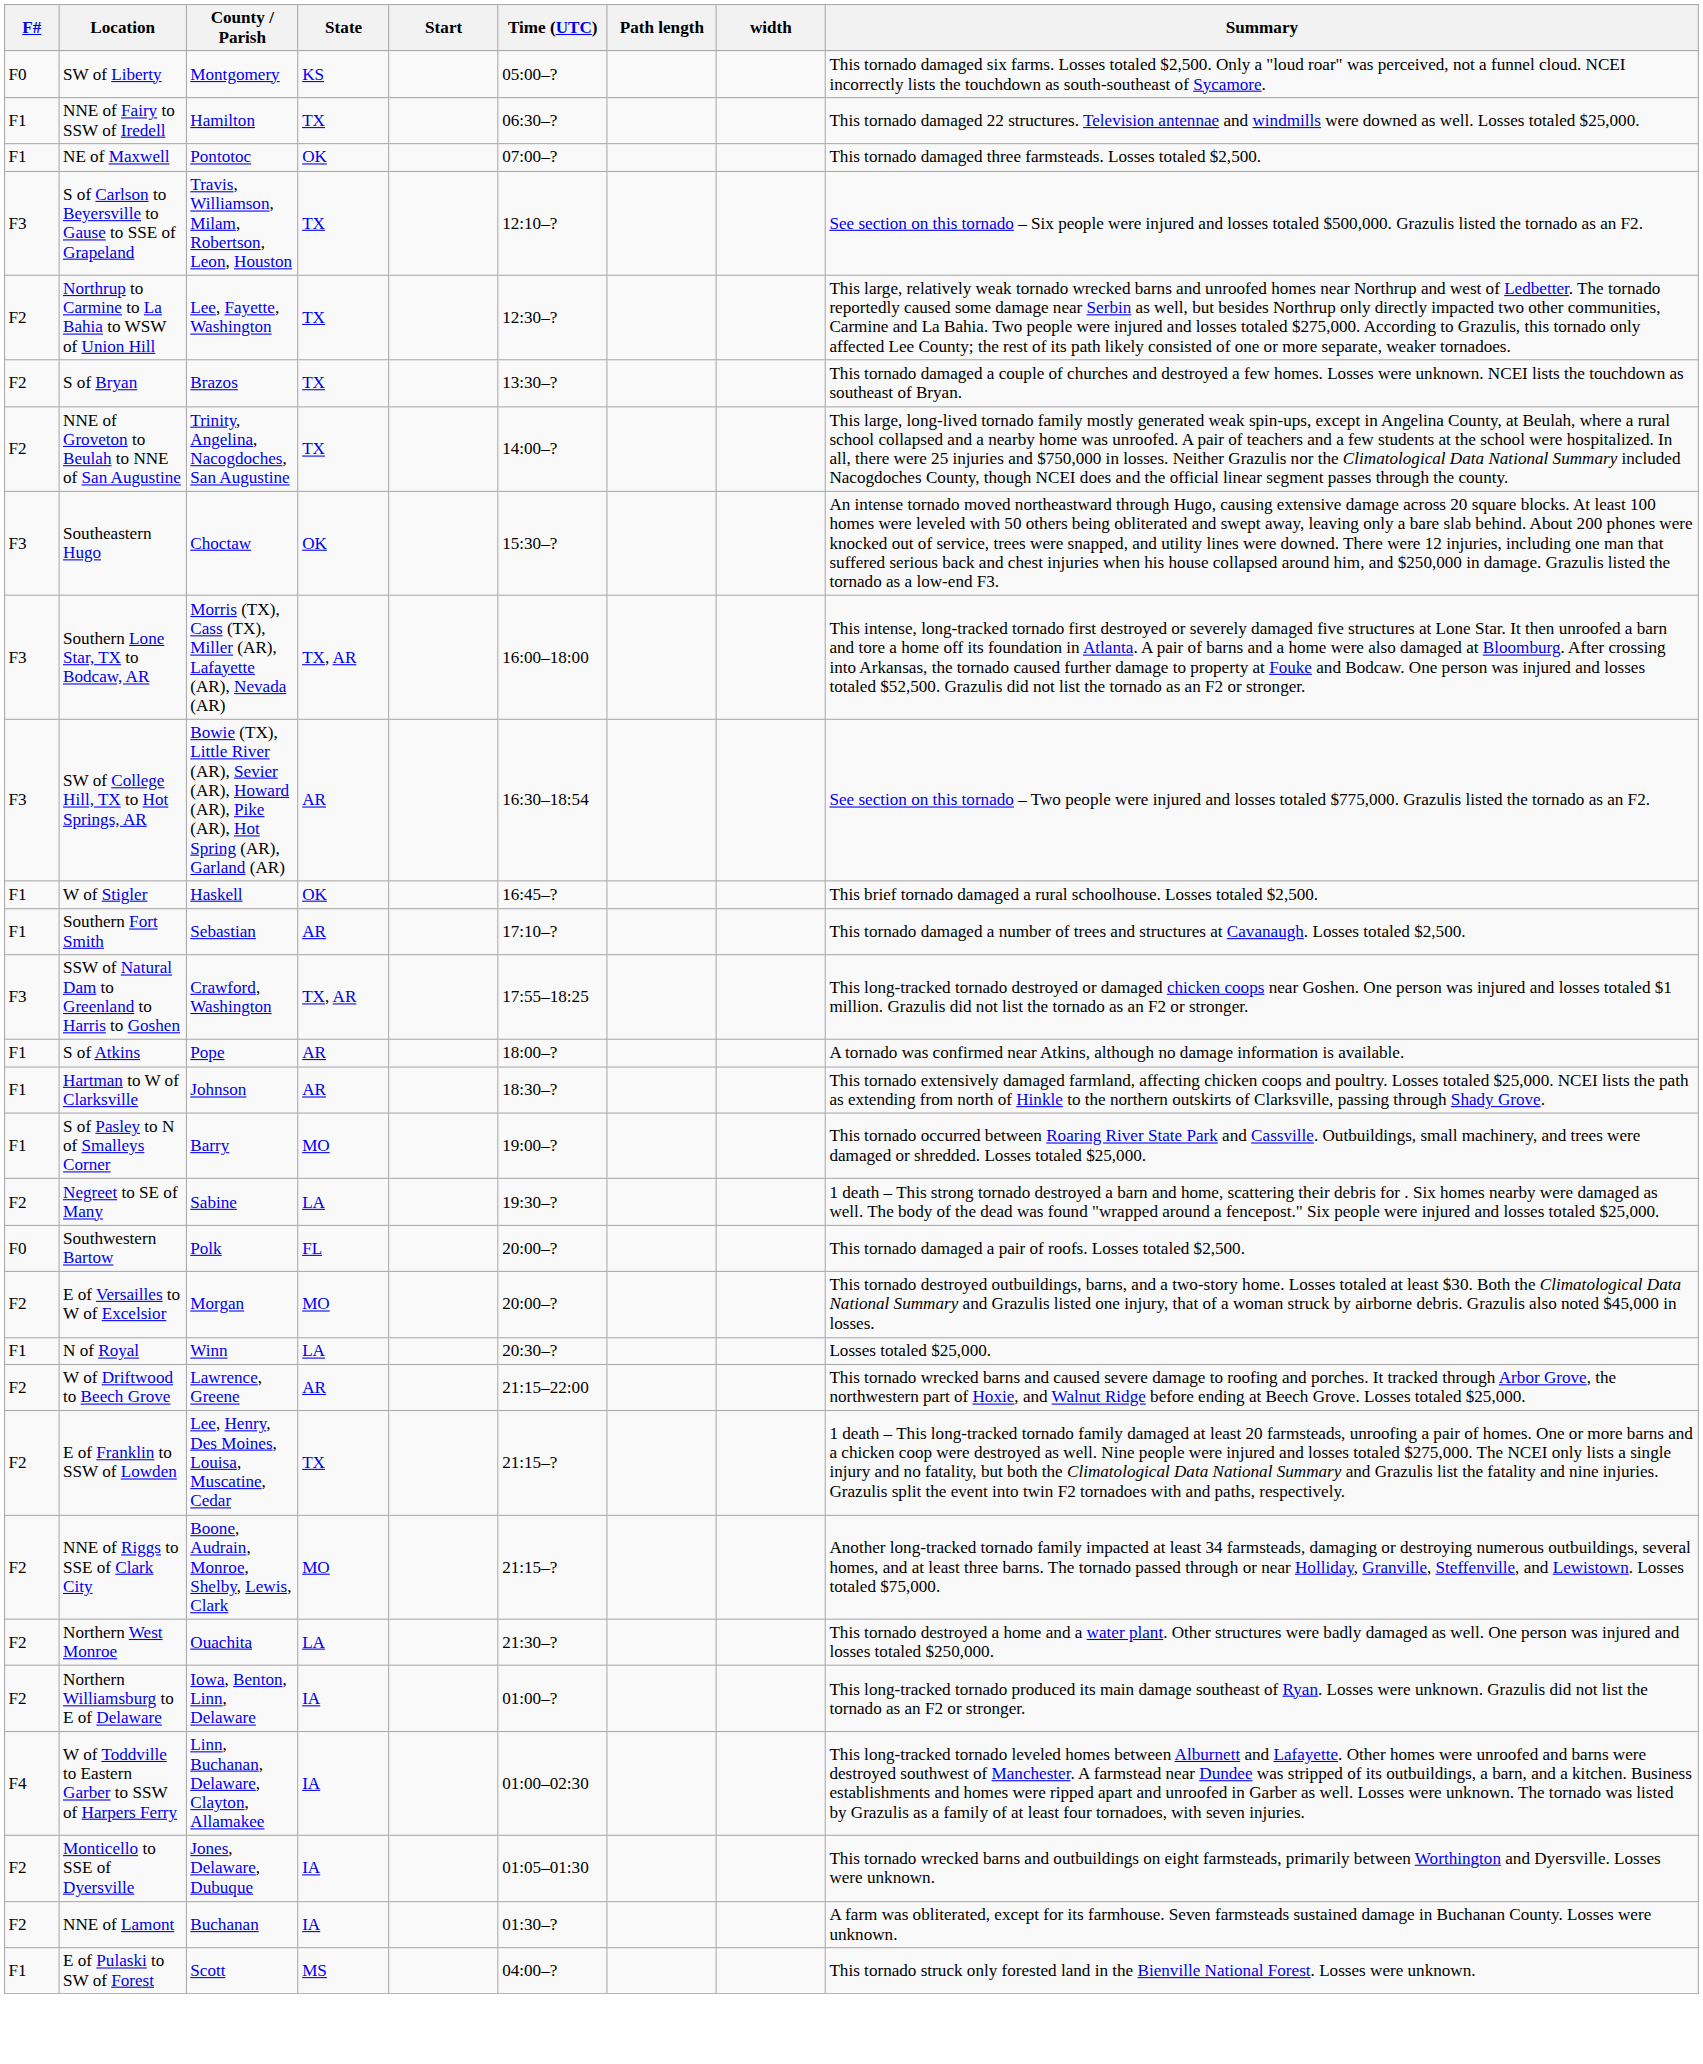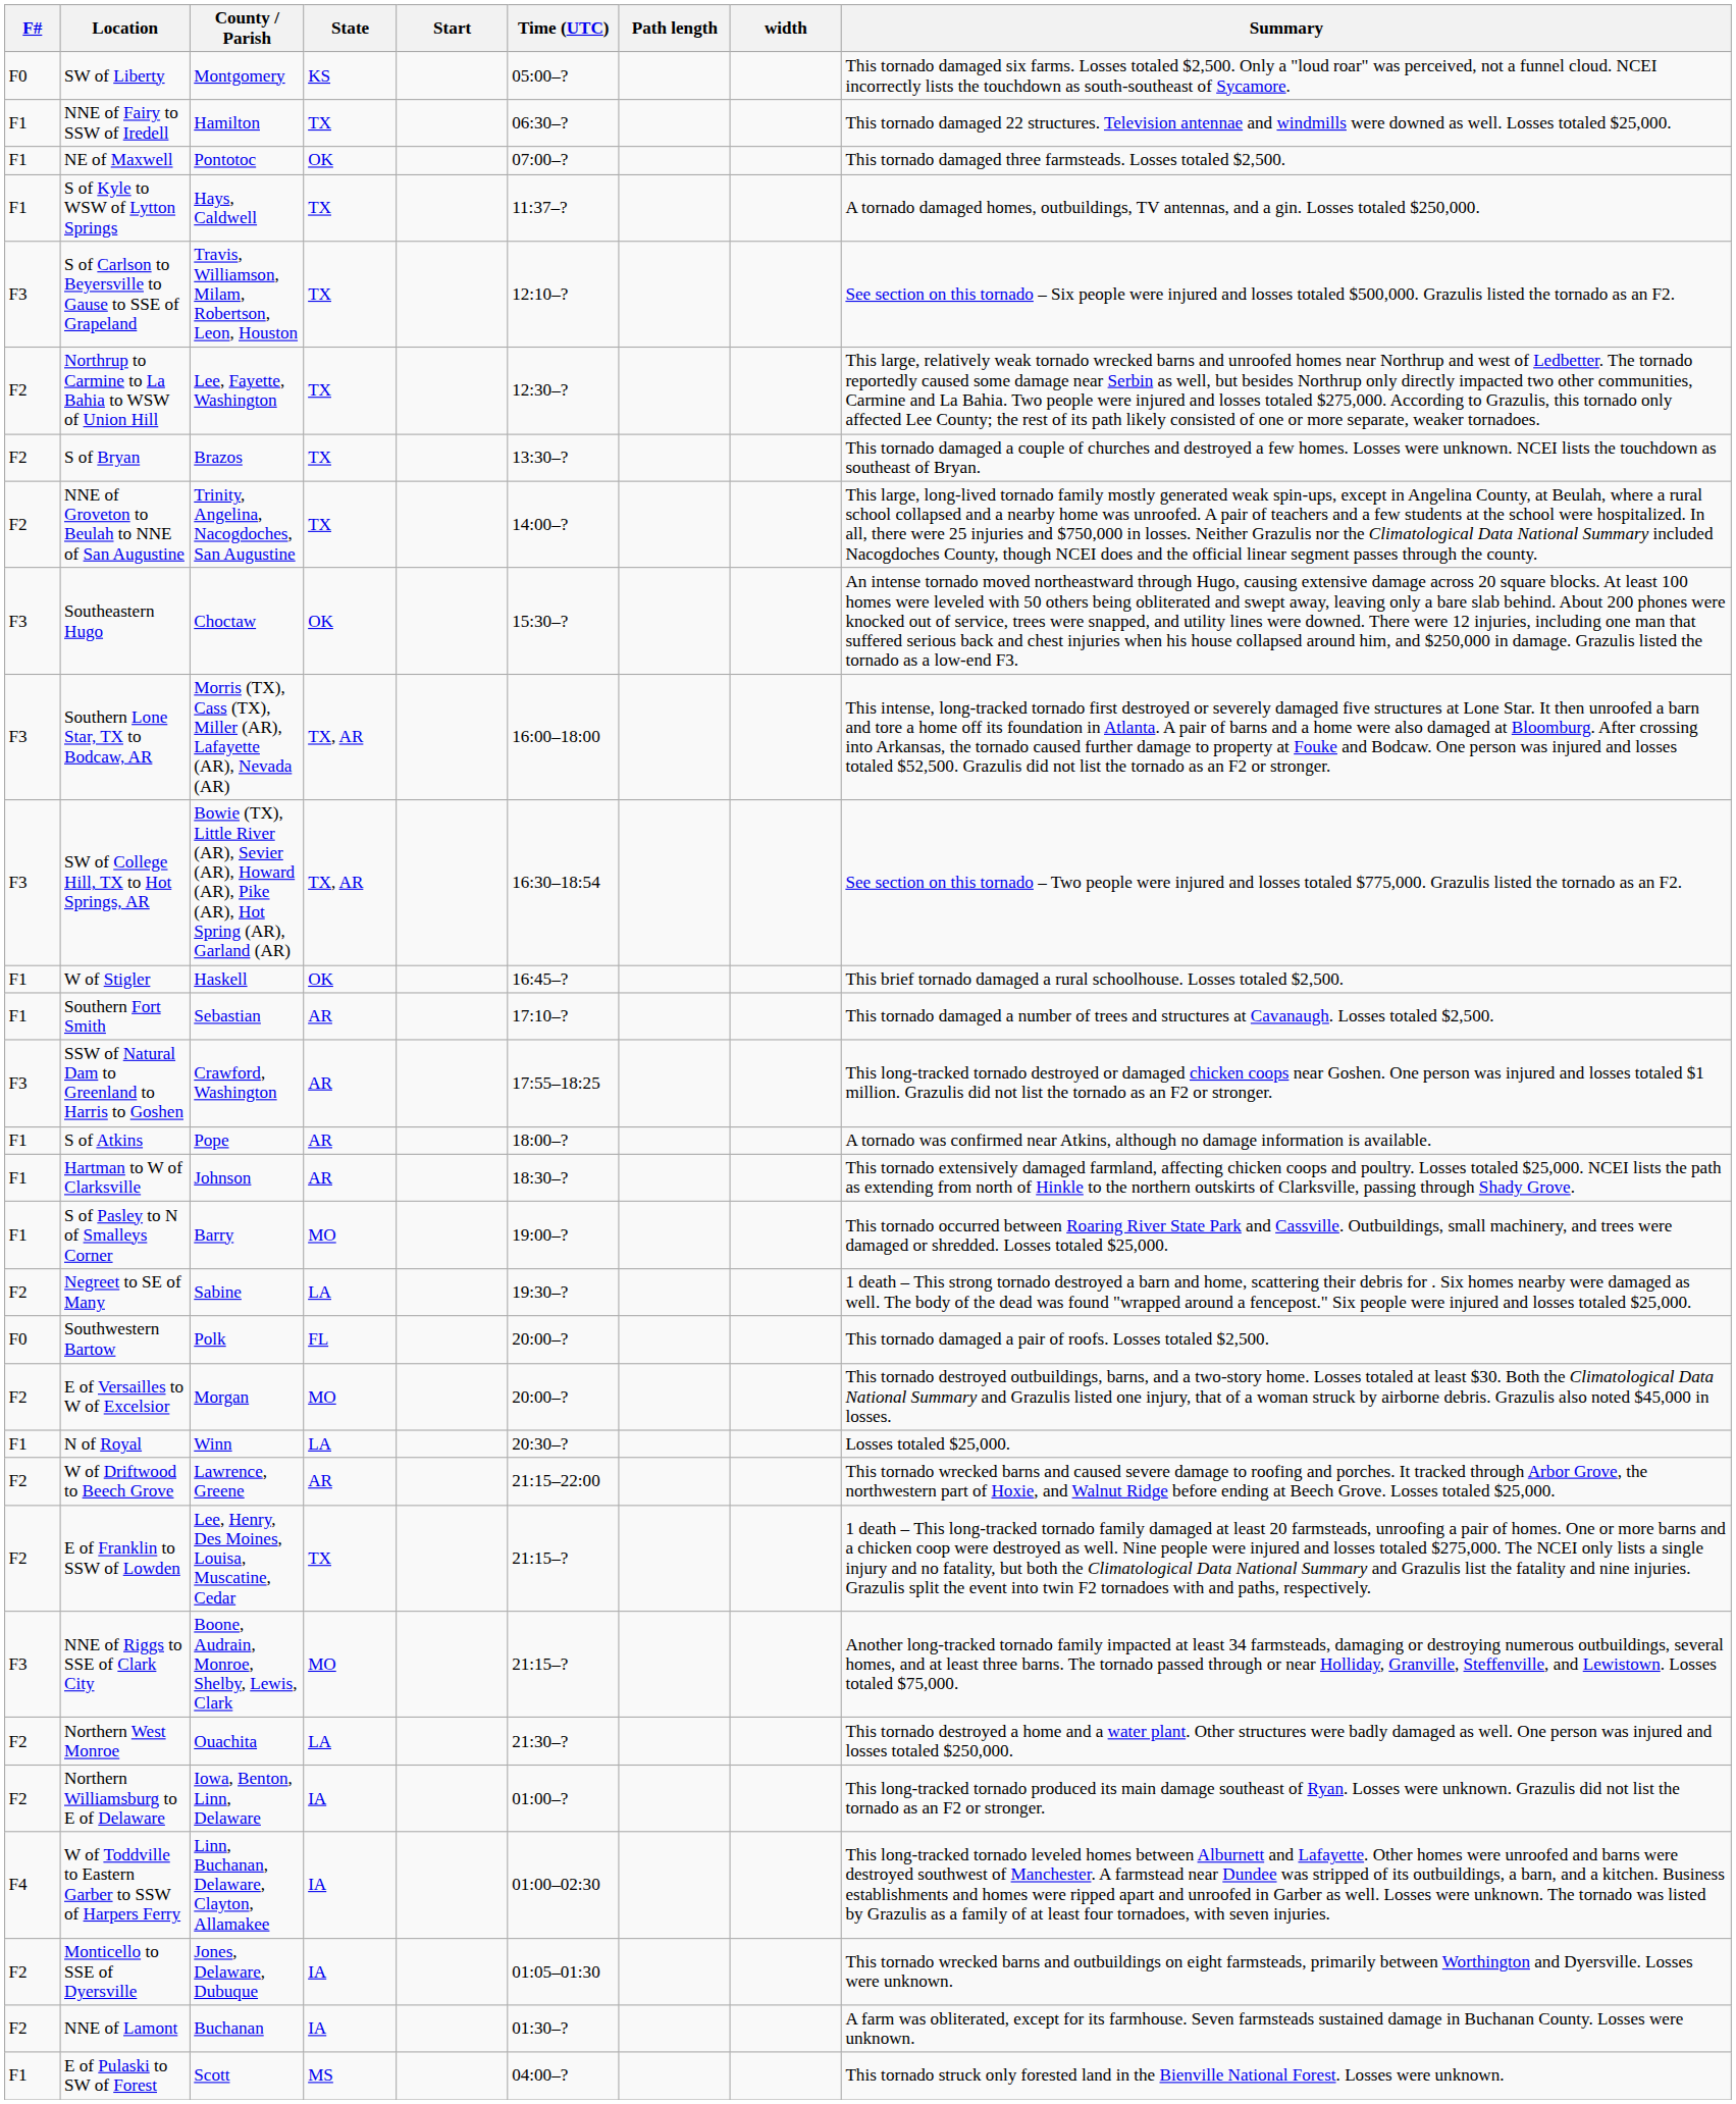+ row: F1 | S of Kyle to WSW of Lytton Springs | Hays, Caldwell | TX | 11:37–? | A tornado damaged homes, outbuildings, TV antennas, and a gin. Losses totaled $250,000.
SW of College Hill, TX to Hot Springs, AR | State: AR -> TX, AR
SSW of Natural Dam to Greenland to Harris to Goshen | State: TX, AR -> AR
NNE of Riggs to SSE of Clark City | F#: F2 -> F3
